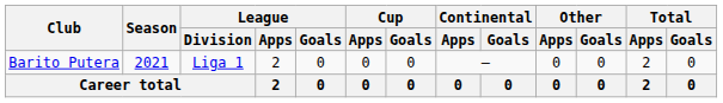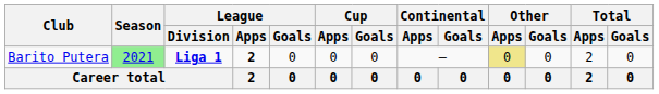Barito Putera | Season: no background -> lightgreen background
Barito Putera | League / Division: normal -> bold
Barito Putera | League / Apps: normal -> bold
Barito Putera | Other / Apps: no background -> khaki background
